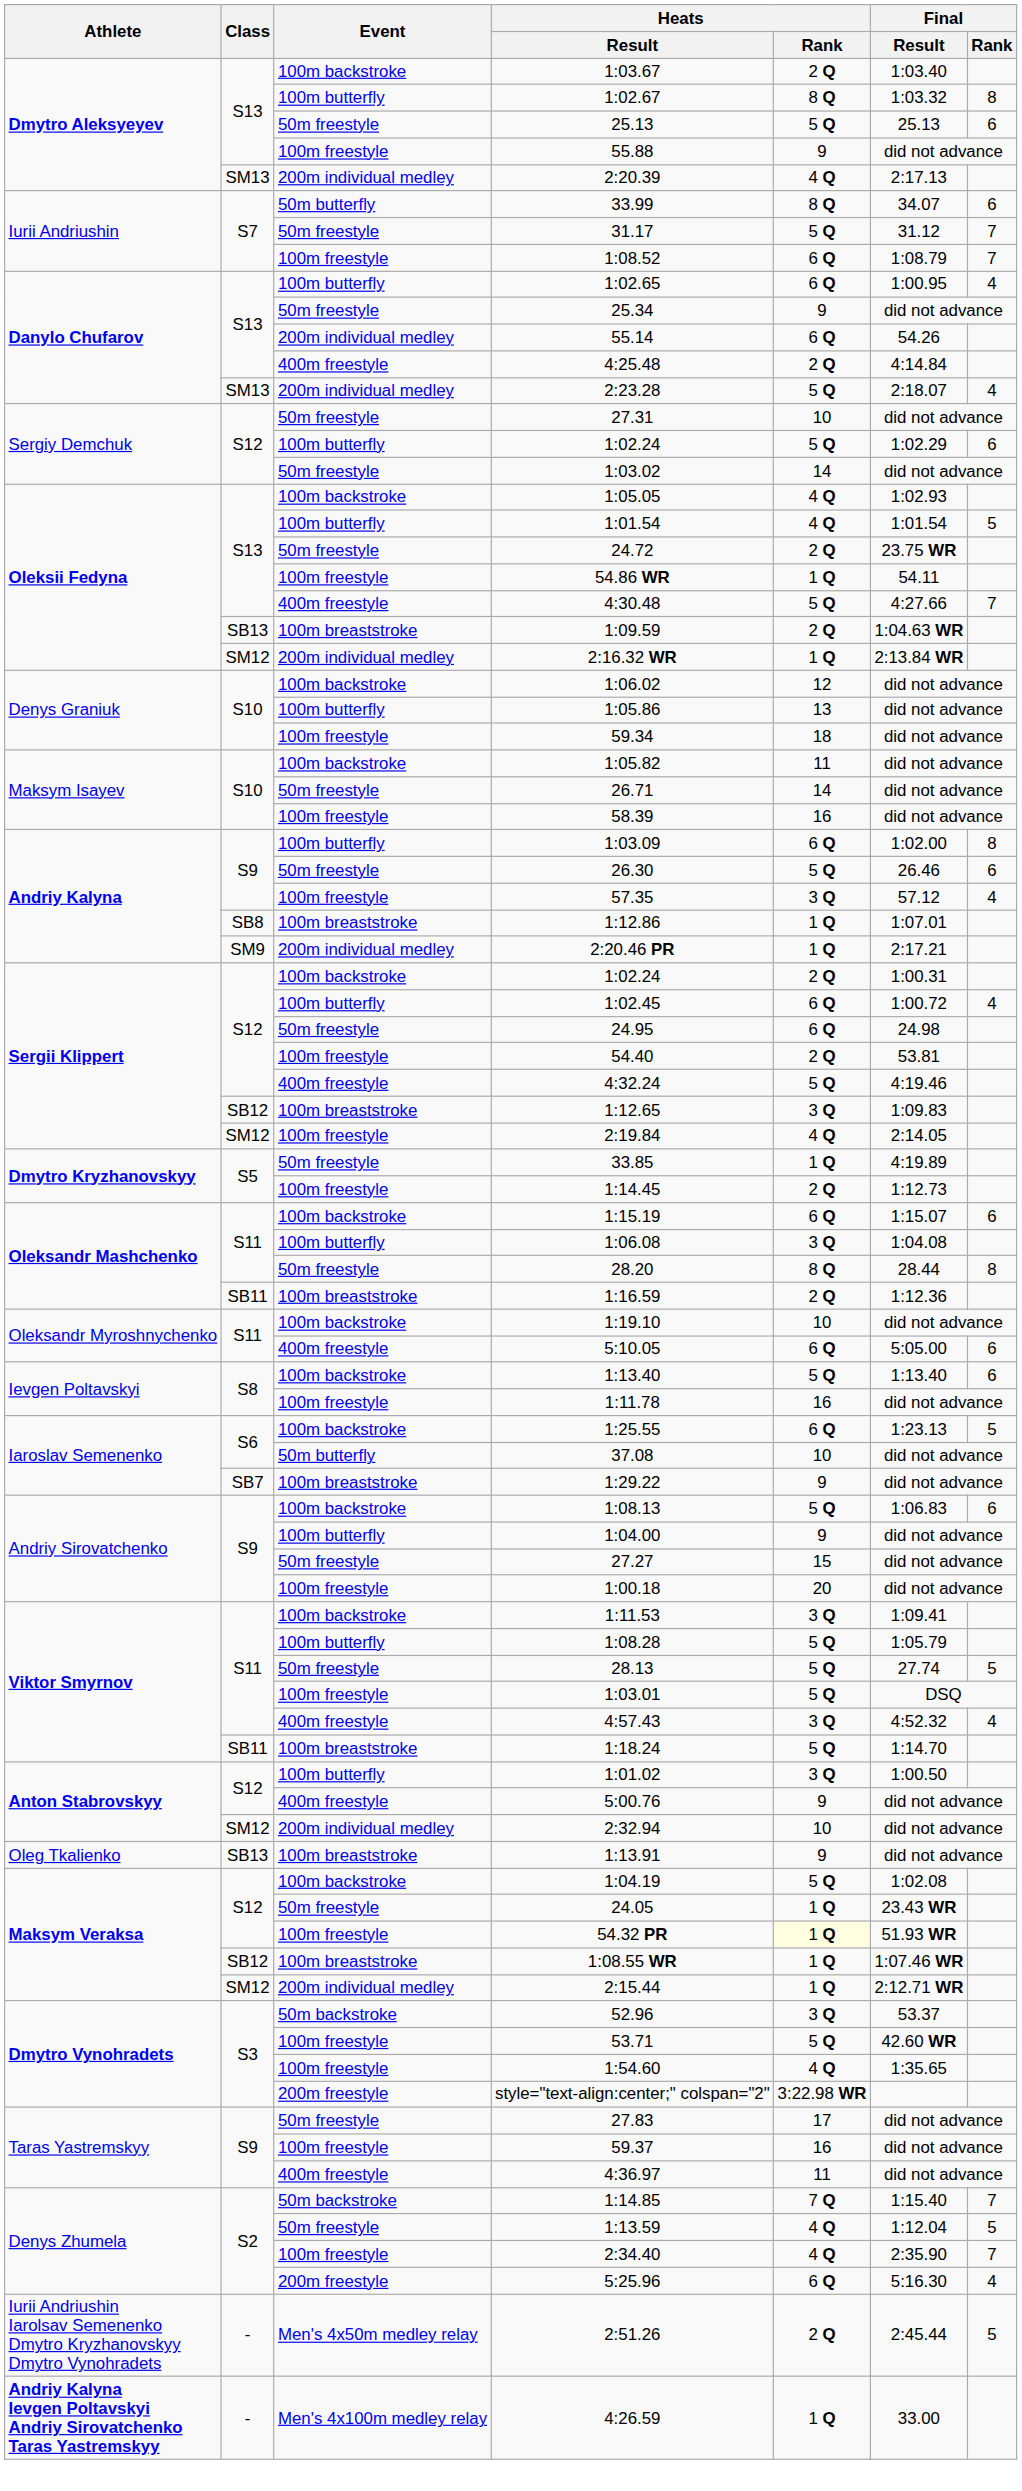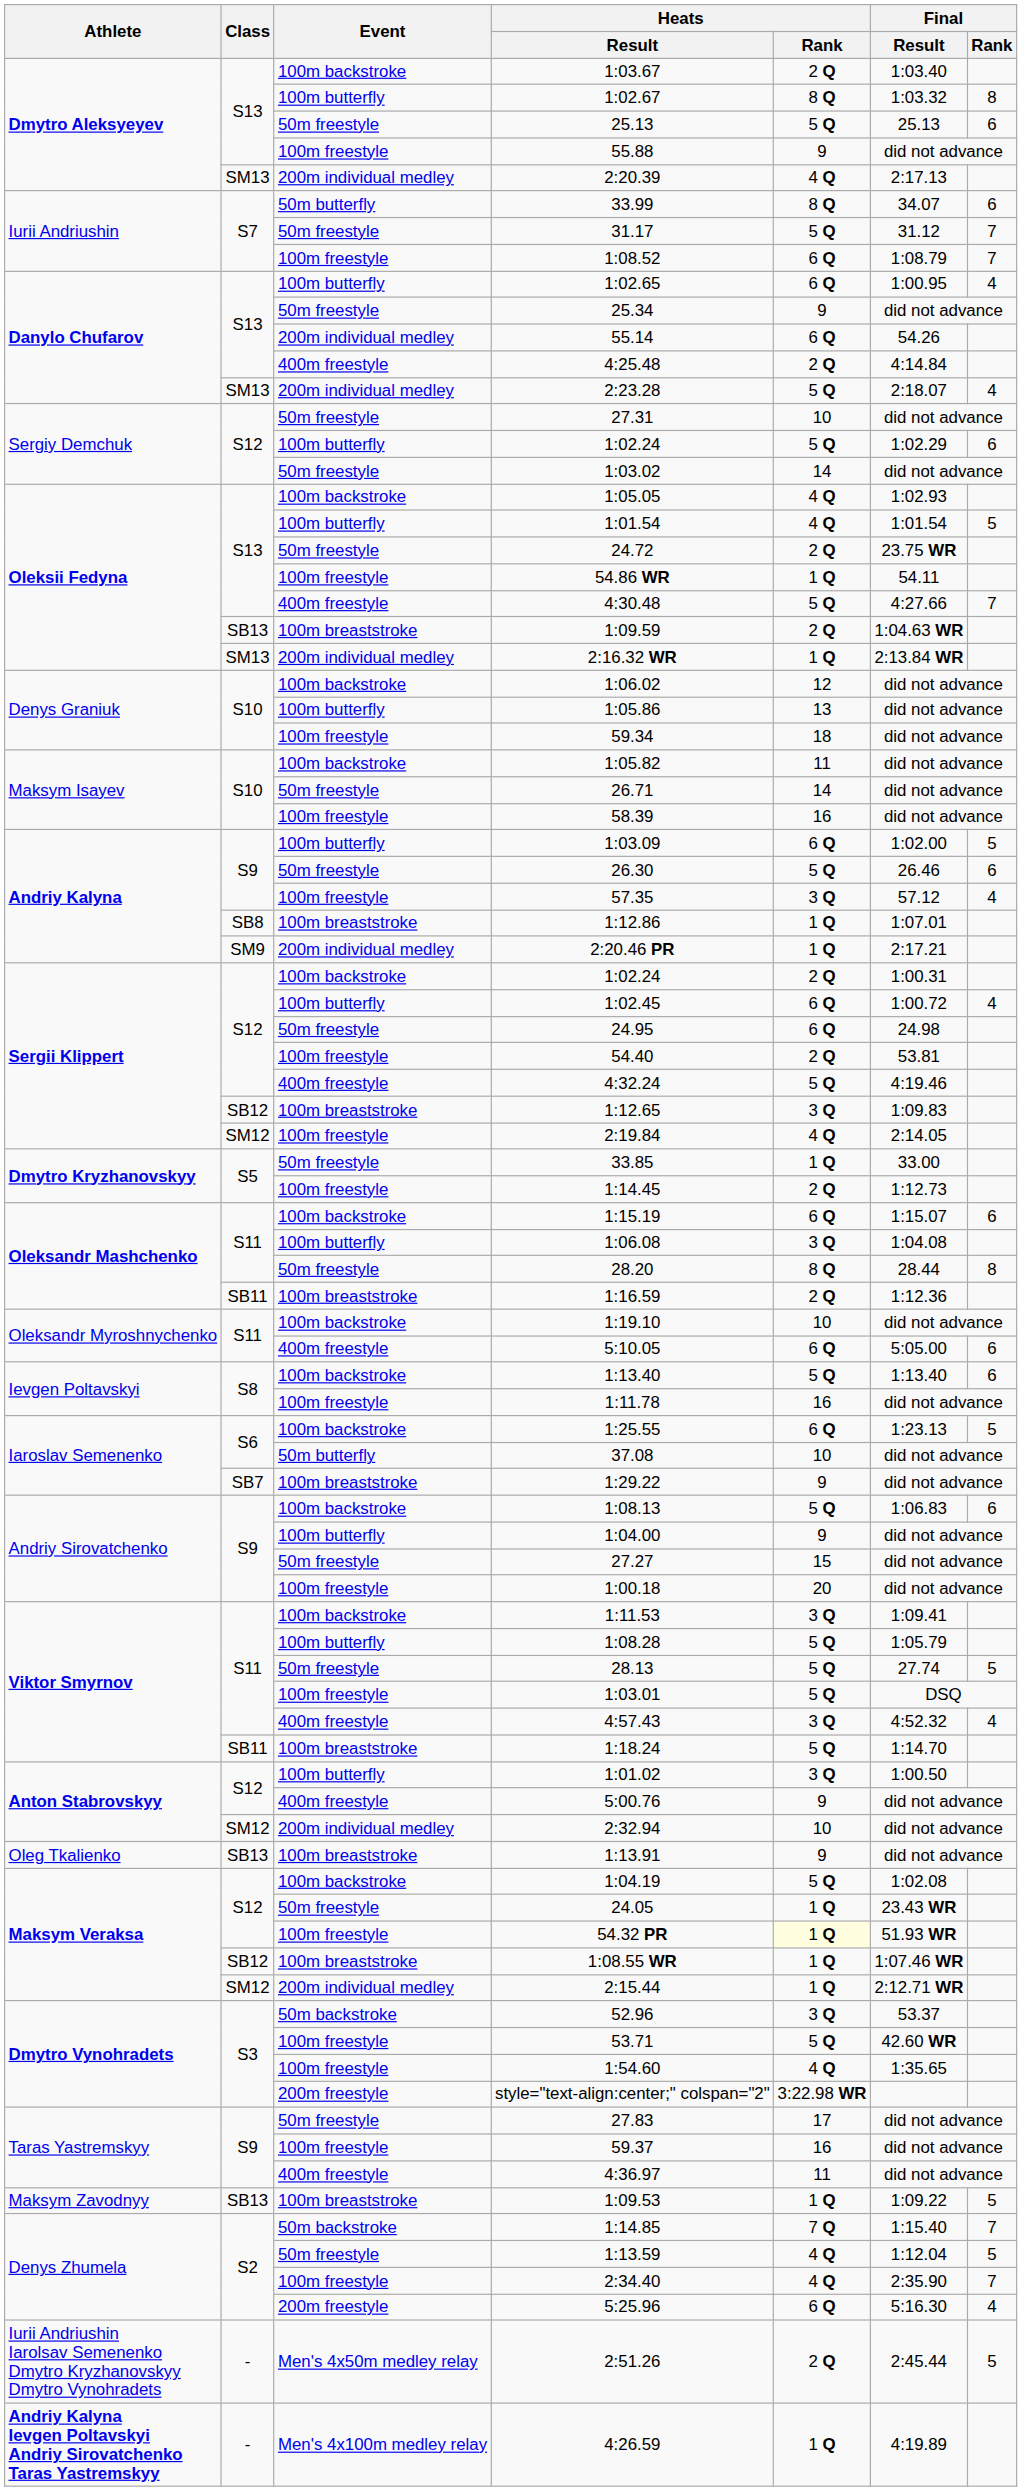2:16.32 WR | Class: SM12 -> SM13
1:03.09 | Final / Rank: 8 -> 5
33.85 | Final / Result: 4:19.89 -> 33.00
+ row: Maksym Zavodnyy | SB13 | 100m breaststroke | 1:09.53 | 1 Q | 1:09.22 | 5
4:26.59 | Final / Result: 33.00 -> 4:19.89
